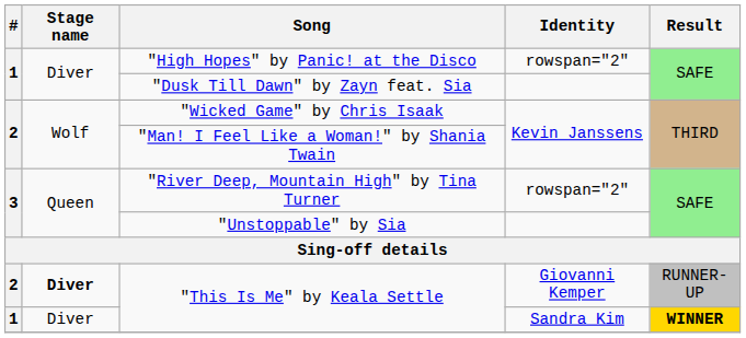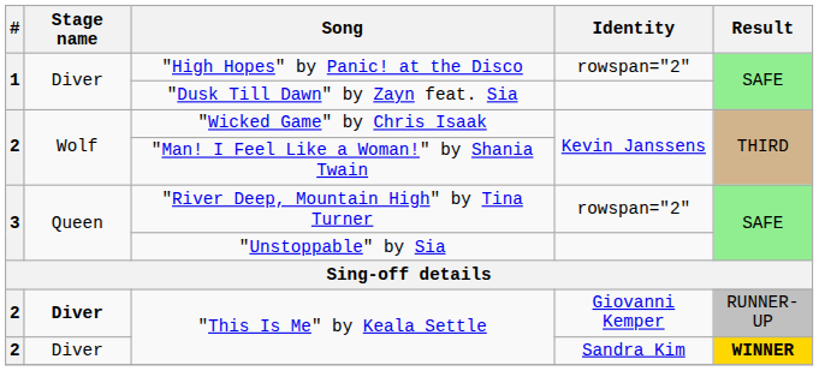"This Is Me" by Keala Settle / Sandra Kim | #: 1 -> 2
